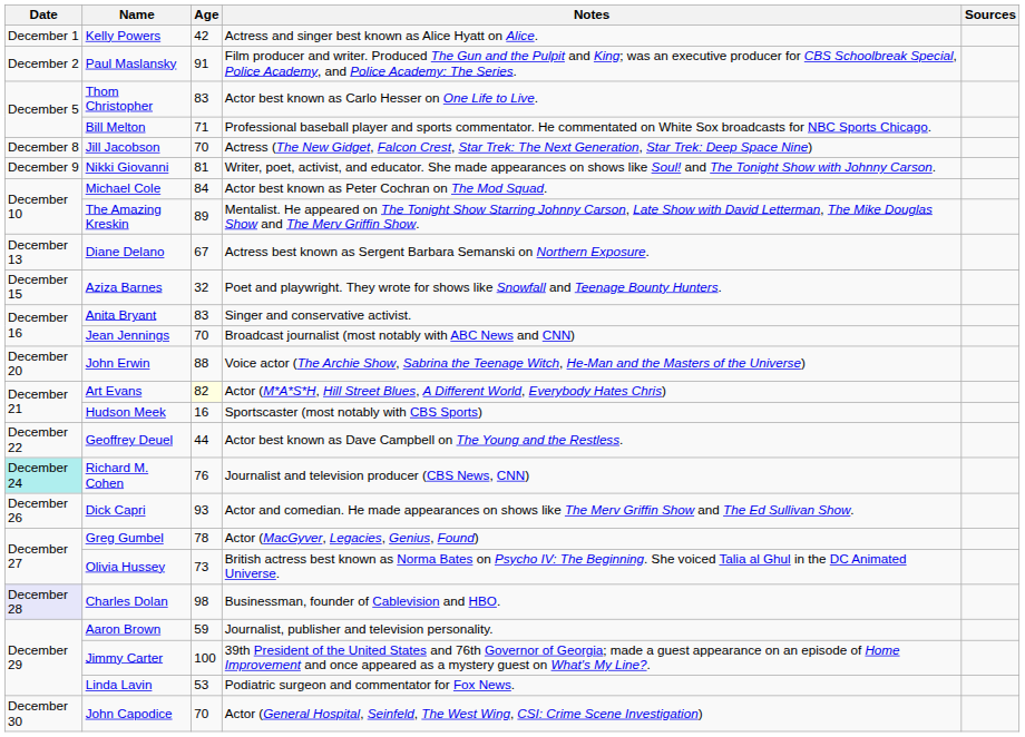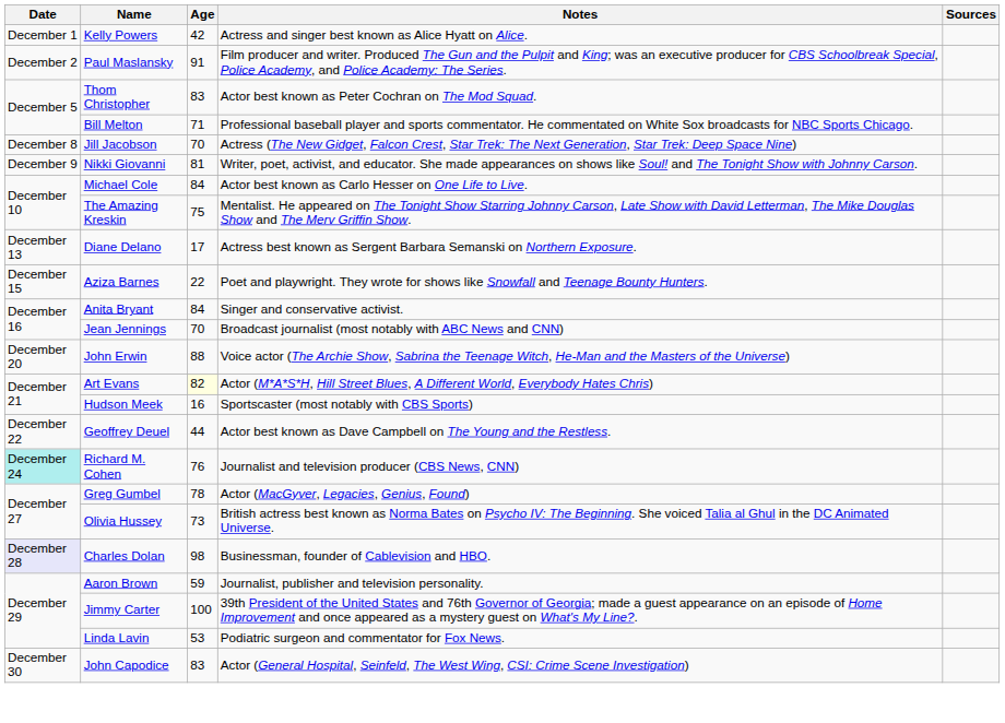Thom Christopher | Notes: Actor best known as Carlo Hesser on One Life to Live. -> Actor best known as Peter Cochran on The Mod Squad.
Michael Cole | Notes: Actor best known as Peter Cochran on The Mod Squad. -> Actor best known as Carlo Hesser on One Life to Live.
The Amazing Kreskin | Age: 89 -> 75
Diane Delano | Age: 67 -> 17
Aziza Barnes | Age: 32 -> 22
Anita Bryant | Age: 83 -> 84
- row: December 26 | Dick Capri | 93 | Actor and comedian. He made appearances on shows like The Merv Griffin Show and The Ed Sullivan Show.
John Capodice | Age: 70 -> 83
